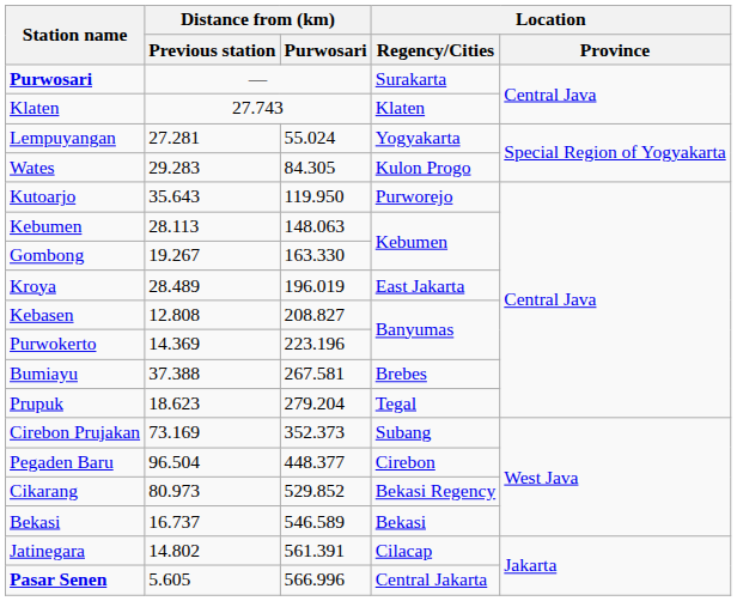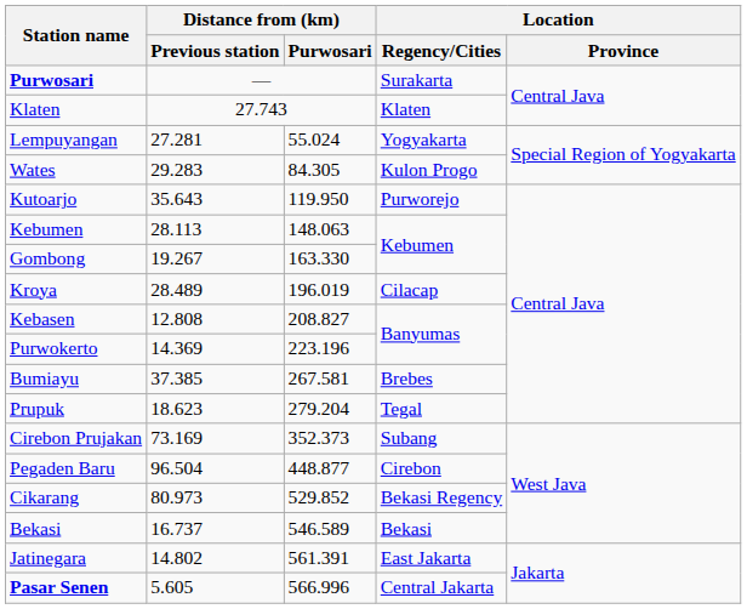Kroya | Location / Regency/Cities: East Jakarta -> Cilacap
Bumiayu | Distance from (km) / Previous station: 37.388 -> 37.385
Pegaden Baru | Distance from (km) / Purwosari: 448.377 -> 448.877
Jatinegara | Location / Regency/Cities: Cilacap -> East Jakarta
